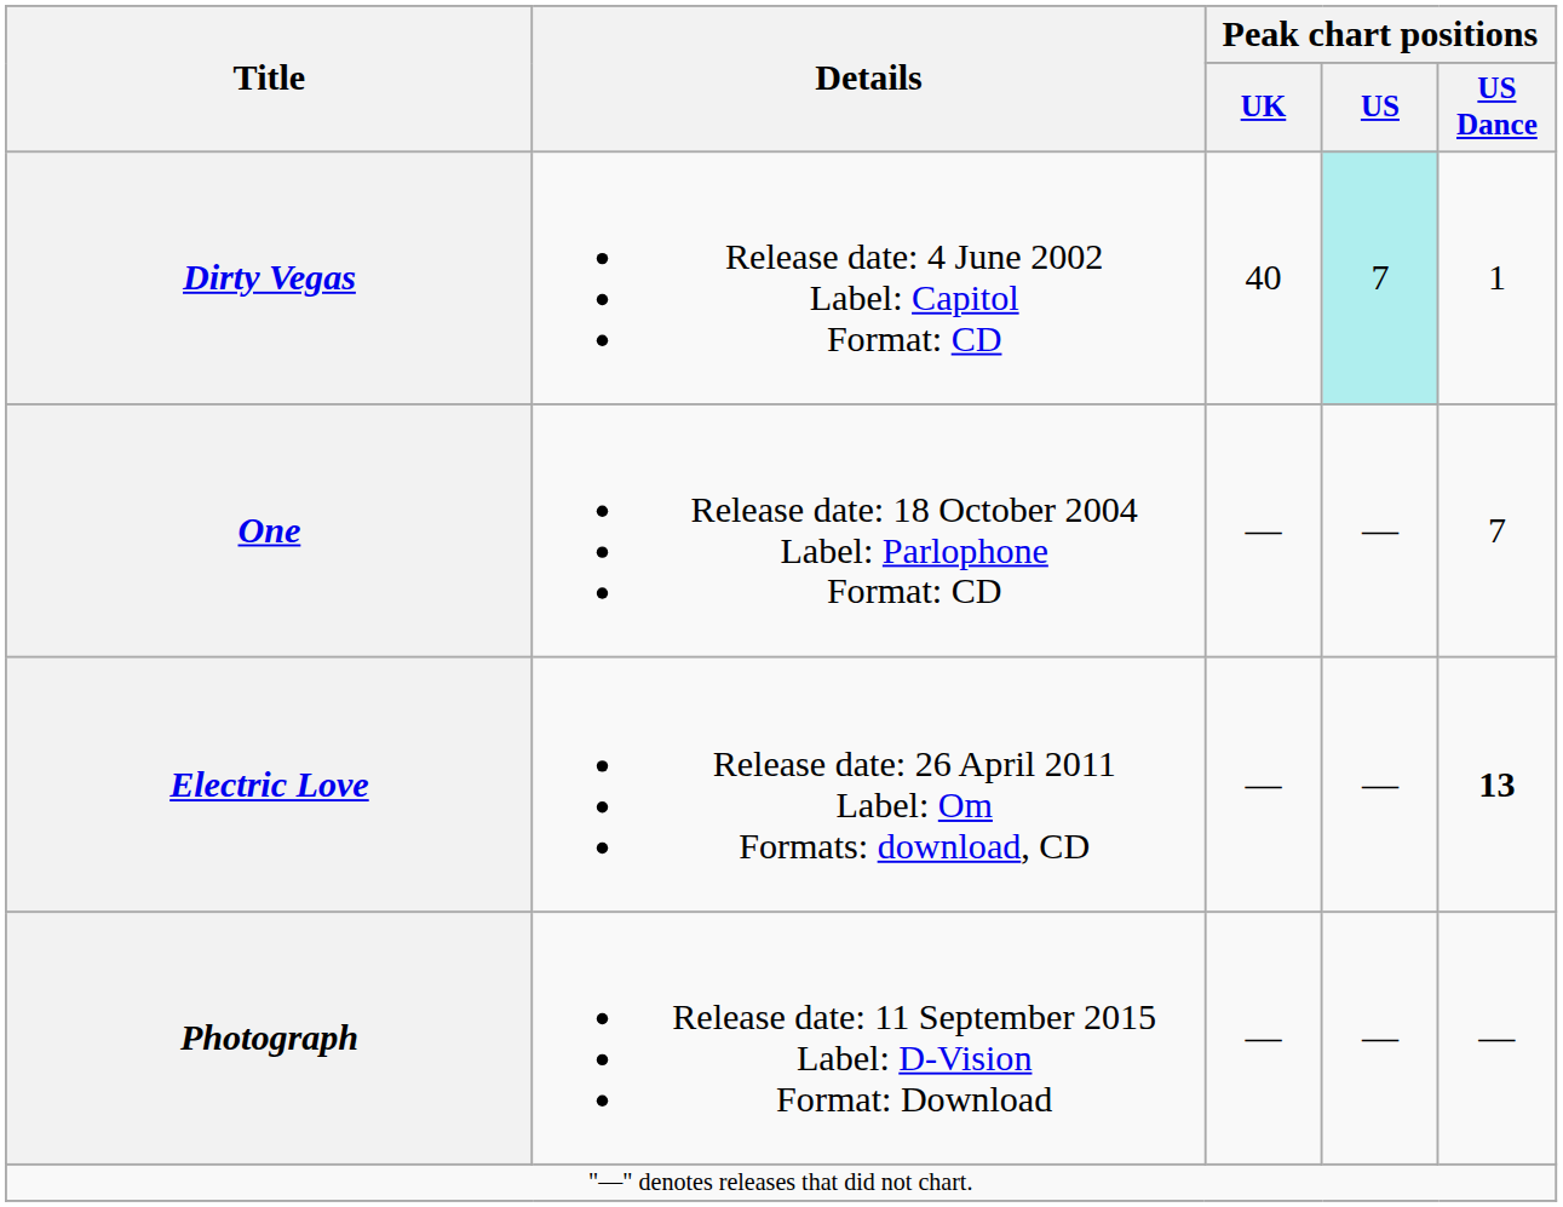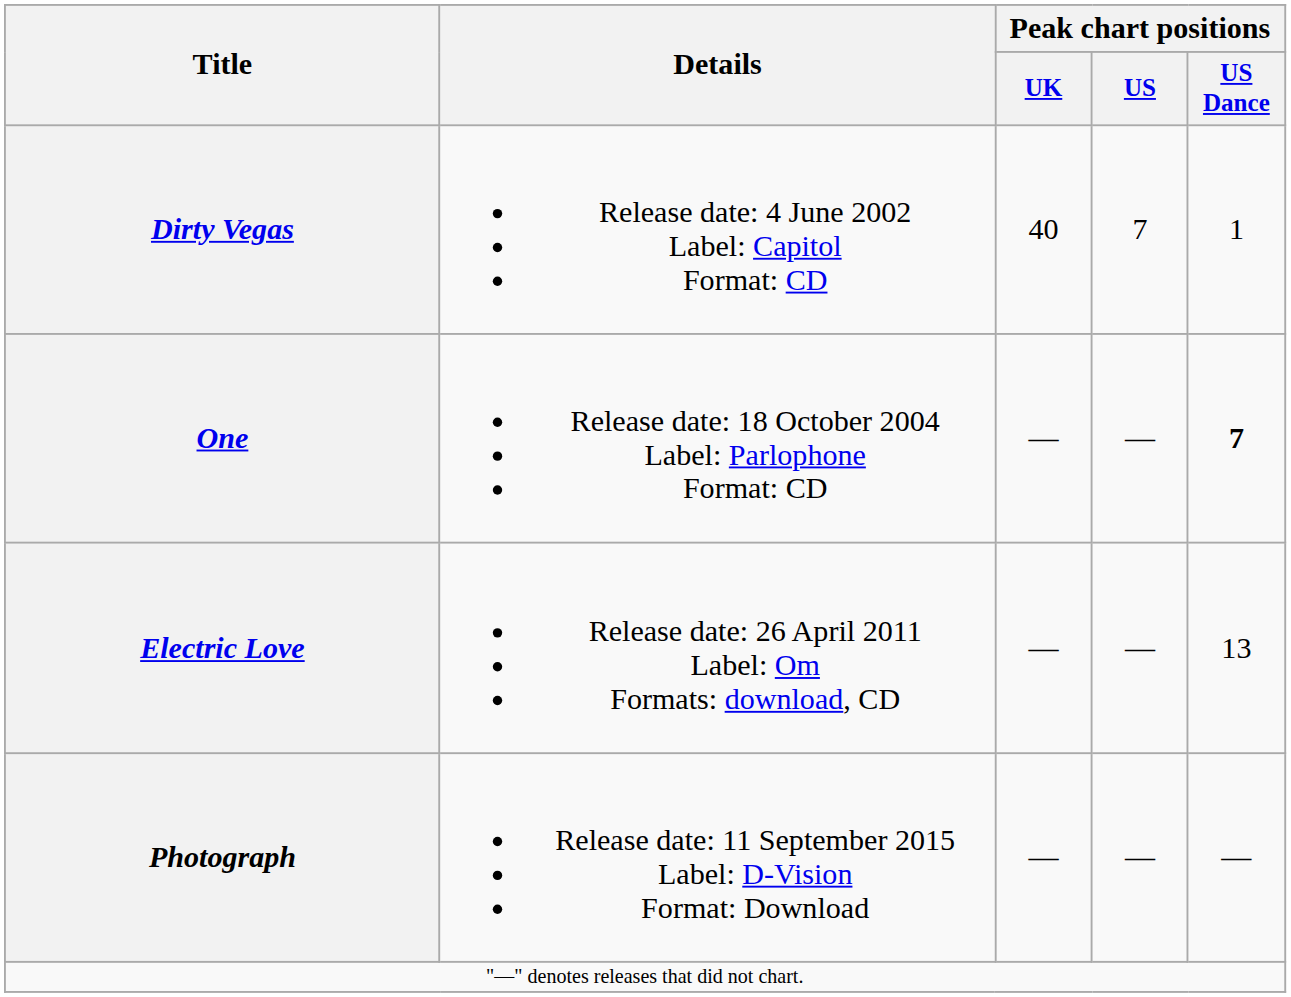Dirty Vegas | Peak chart positions / US: paleturquoise background -> no background
One | Peak chart positions / US Dance: normal -> bold
Electric Love | Peak chart positions / US Dance: bold -> normal
